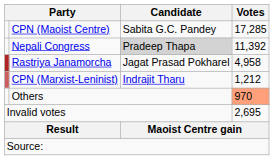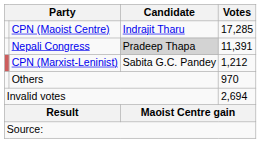CPN (Maoist Centre) | Candidate: Sabita G.C. Pandey -> Indrajit Tharu
Nepali Congress | Votes: 11,392 -> 11,391
- row: Rastriya Janamorcha | Jagat Prasad Pokharel | 4,958
CPN (Marxist-Leninist) | Candidate: Indrajit Tharu -> Sabita G.C. Pandey
Others | Votes: lightsalmon background -> no background
Invalid votes | Votes: 2,695 -> 2,694
